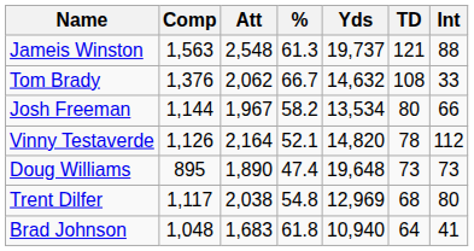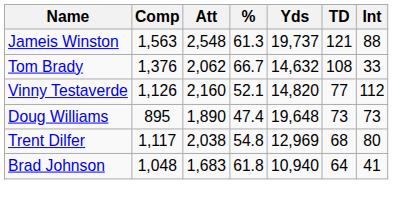- row: Josh Freeman | 1,144 | 1,967 | 58.2 | 13,534 | 80 | 66
Vinny Testaverde | Att: 2,164 -> 2,160
Vinny Testaverde | TD: 78 -> 77
